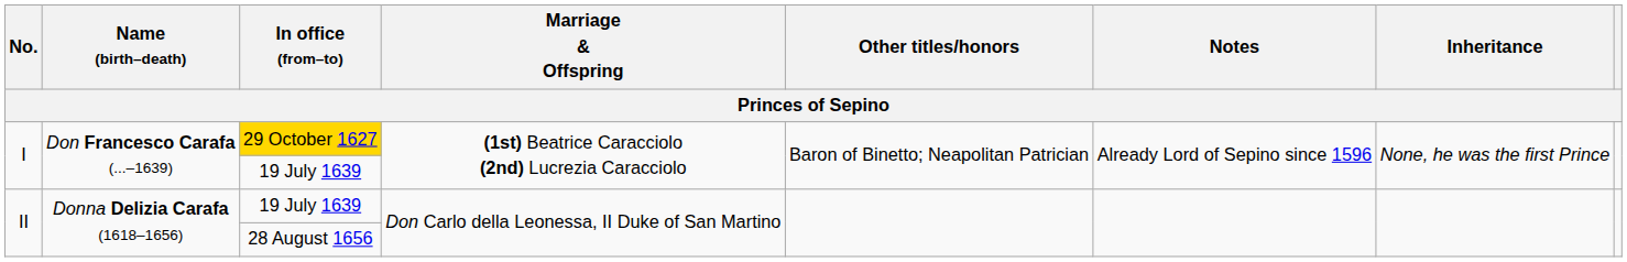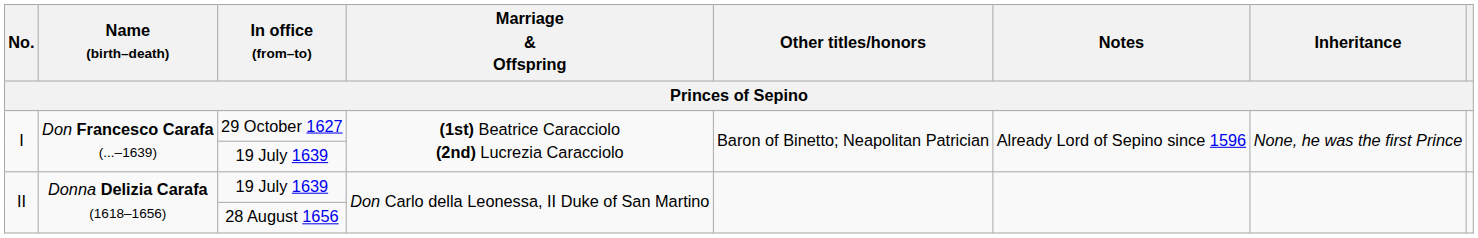29 October 1627 | In office (from–to): gold background -> no background
